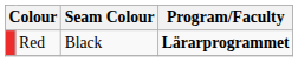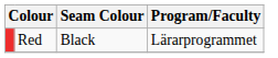Red | Program/Faculty: bold -> normal
